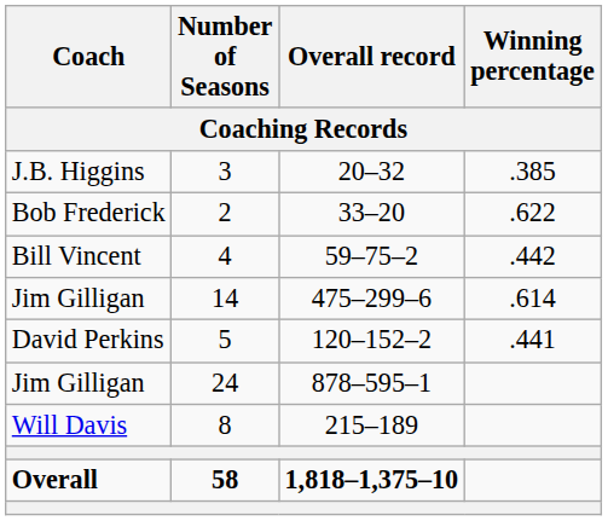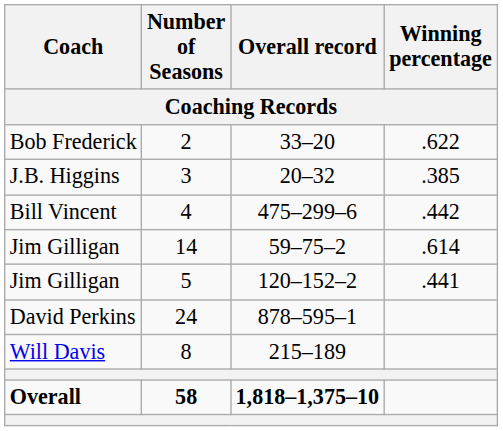rows swapped: 3 <-> 2
4 | Overall record: 59–75–2 -> 475–299–6
14 | Overall record: 475–299–6 -> 59–75–2
5 | Coach: David Perkins -> Jim Gilligan
24 | Coach: Jim Gilligan -> David Perkins
